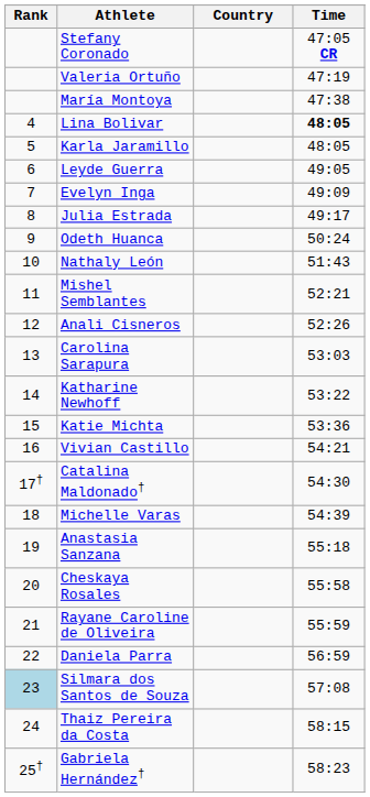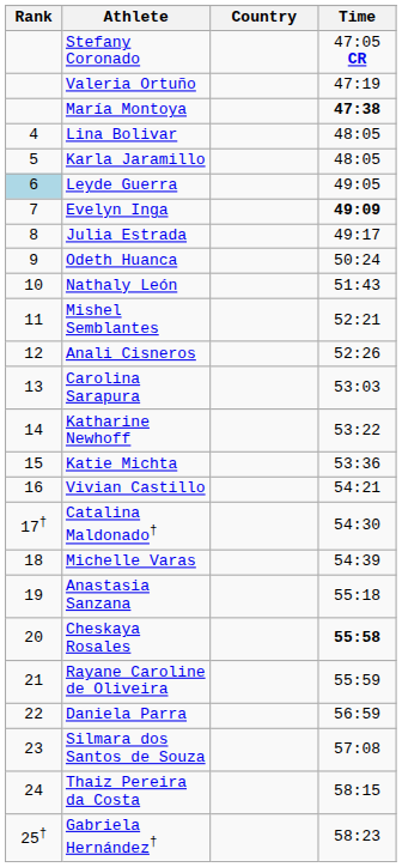María Montoya | Time: normal -> bold
Lina Bolivar | Time: bold -> normal
Leyde Guerra | Rank: no background -> lightblue background
Evelyn Inga | Time: normal -> bold
Cheskaya Rosales | Time: normal -> bold
Silmara dos Santos de Souza | Rank: lightblue background -> no background
